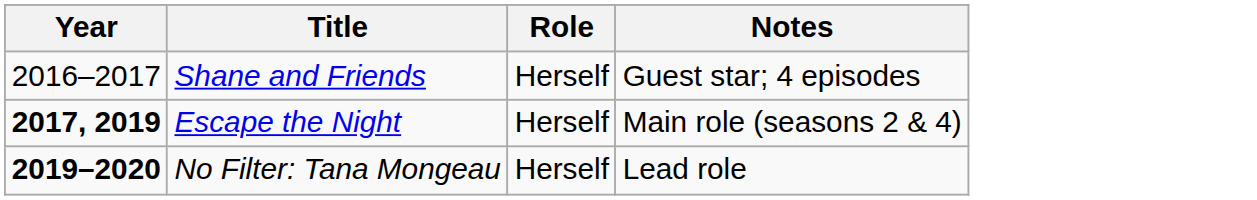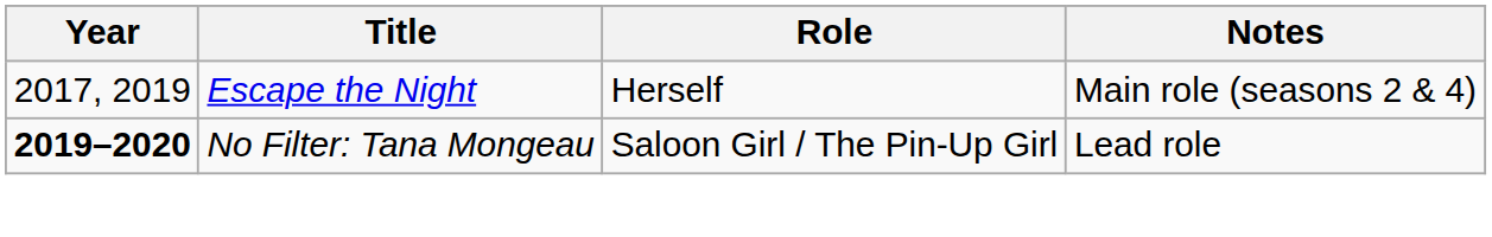- row: 2016–2017 | Shane and Friends | Herself | Guest star; 4 episodes
Escape the Night | Year: bold -> normal
No Filter: Tana Mongeau | Role: Herself -> Saloon Girl / The Pin-Up Girl
